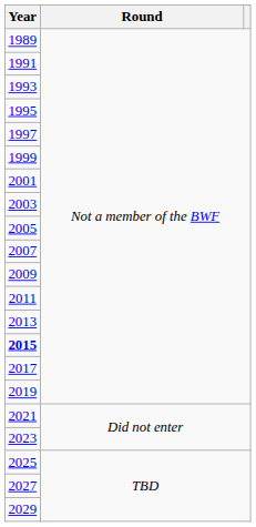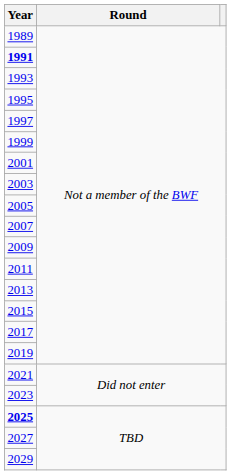1991 | Year: normal -> bold
2015 | Year: bold -> normal
2025 | Year: normal -> bold
